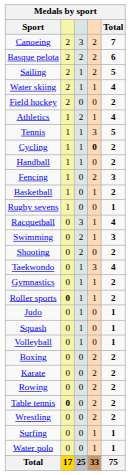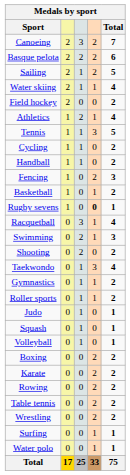Cycling | column 4: bold -> normal
Rugby sevens | column 4: normal -> bold
Roller sports | column 2: bold -> normal
Table tennis | column 2: bold -> normal
